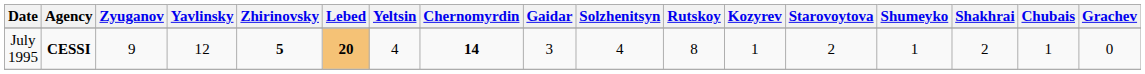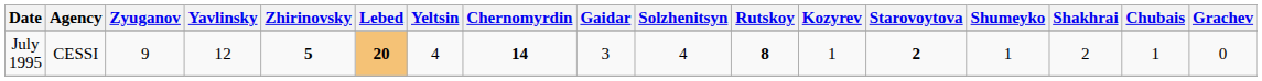July 1995 | Agency: bold -> normal
July 1995 | Rutskoy: normal -> bold
July 1995 | Starovoytova: normal -> bold
